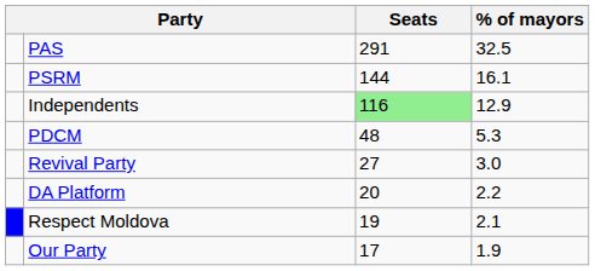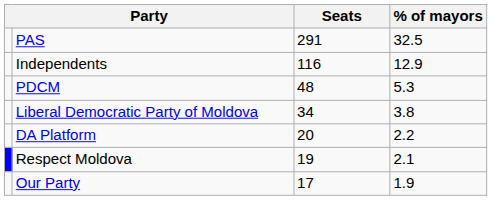- row: PSRM | 144 | 16.1
Independents | Seats: lightgreen background -> no background
+ row: Liberal Democratic Party of Moldova | 34 | 3.8
- row: Revival Party | 27 | 3.0
